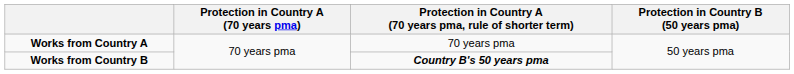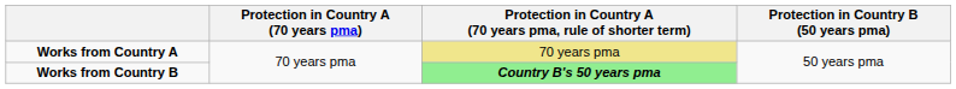Works from Country A | Protection in Country A (70 years pma, rule of shorter term): no background -> khaki background
Works from Country B | Protection in Country A (70 years pma, rule of shorter term): no background -> lightgreen background
